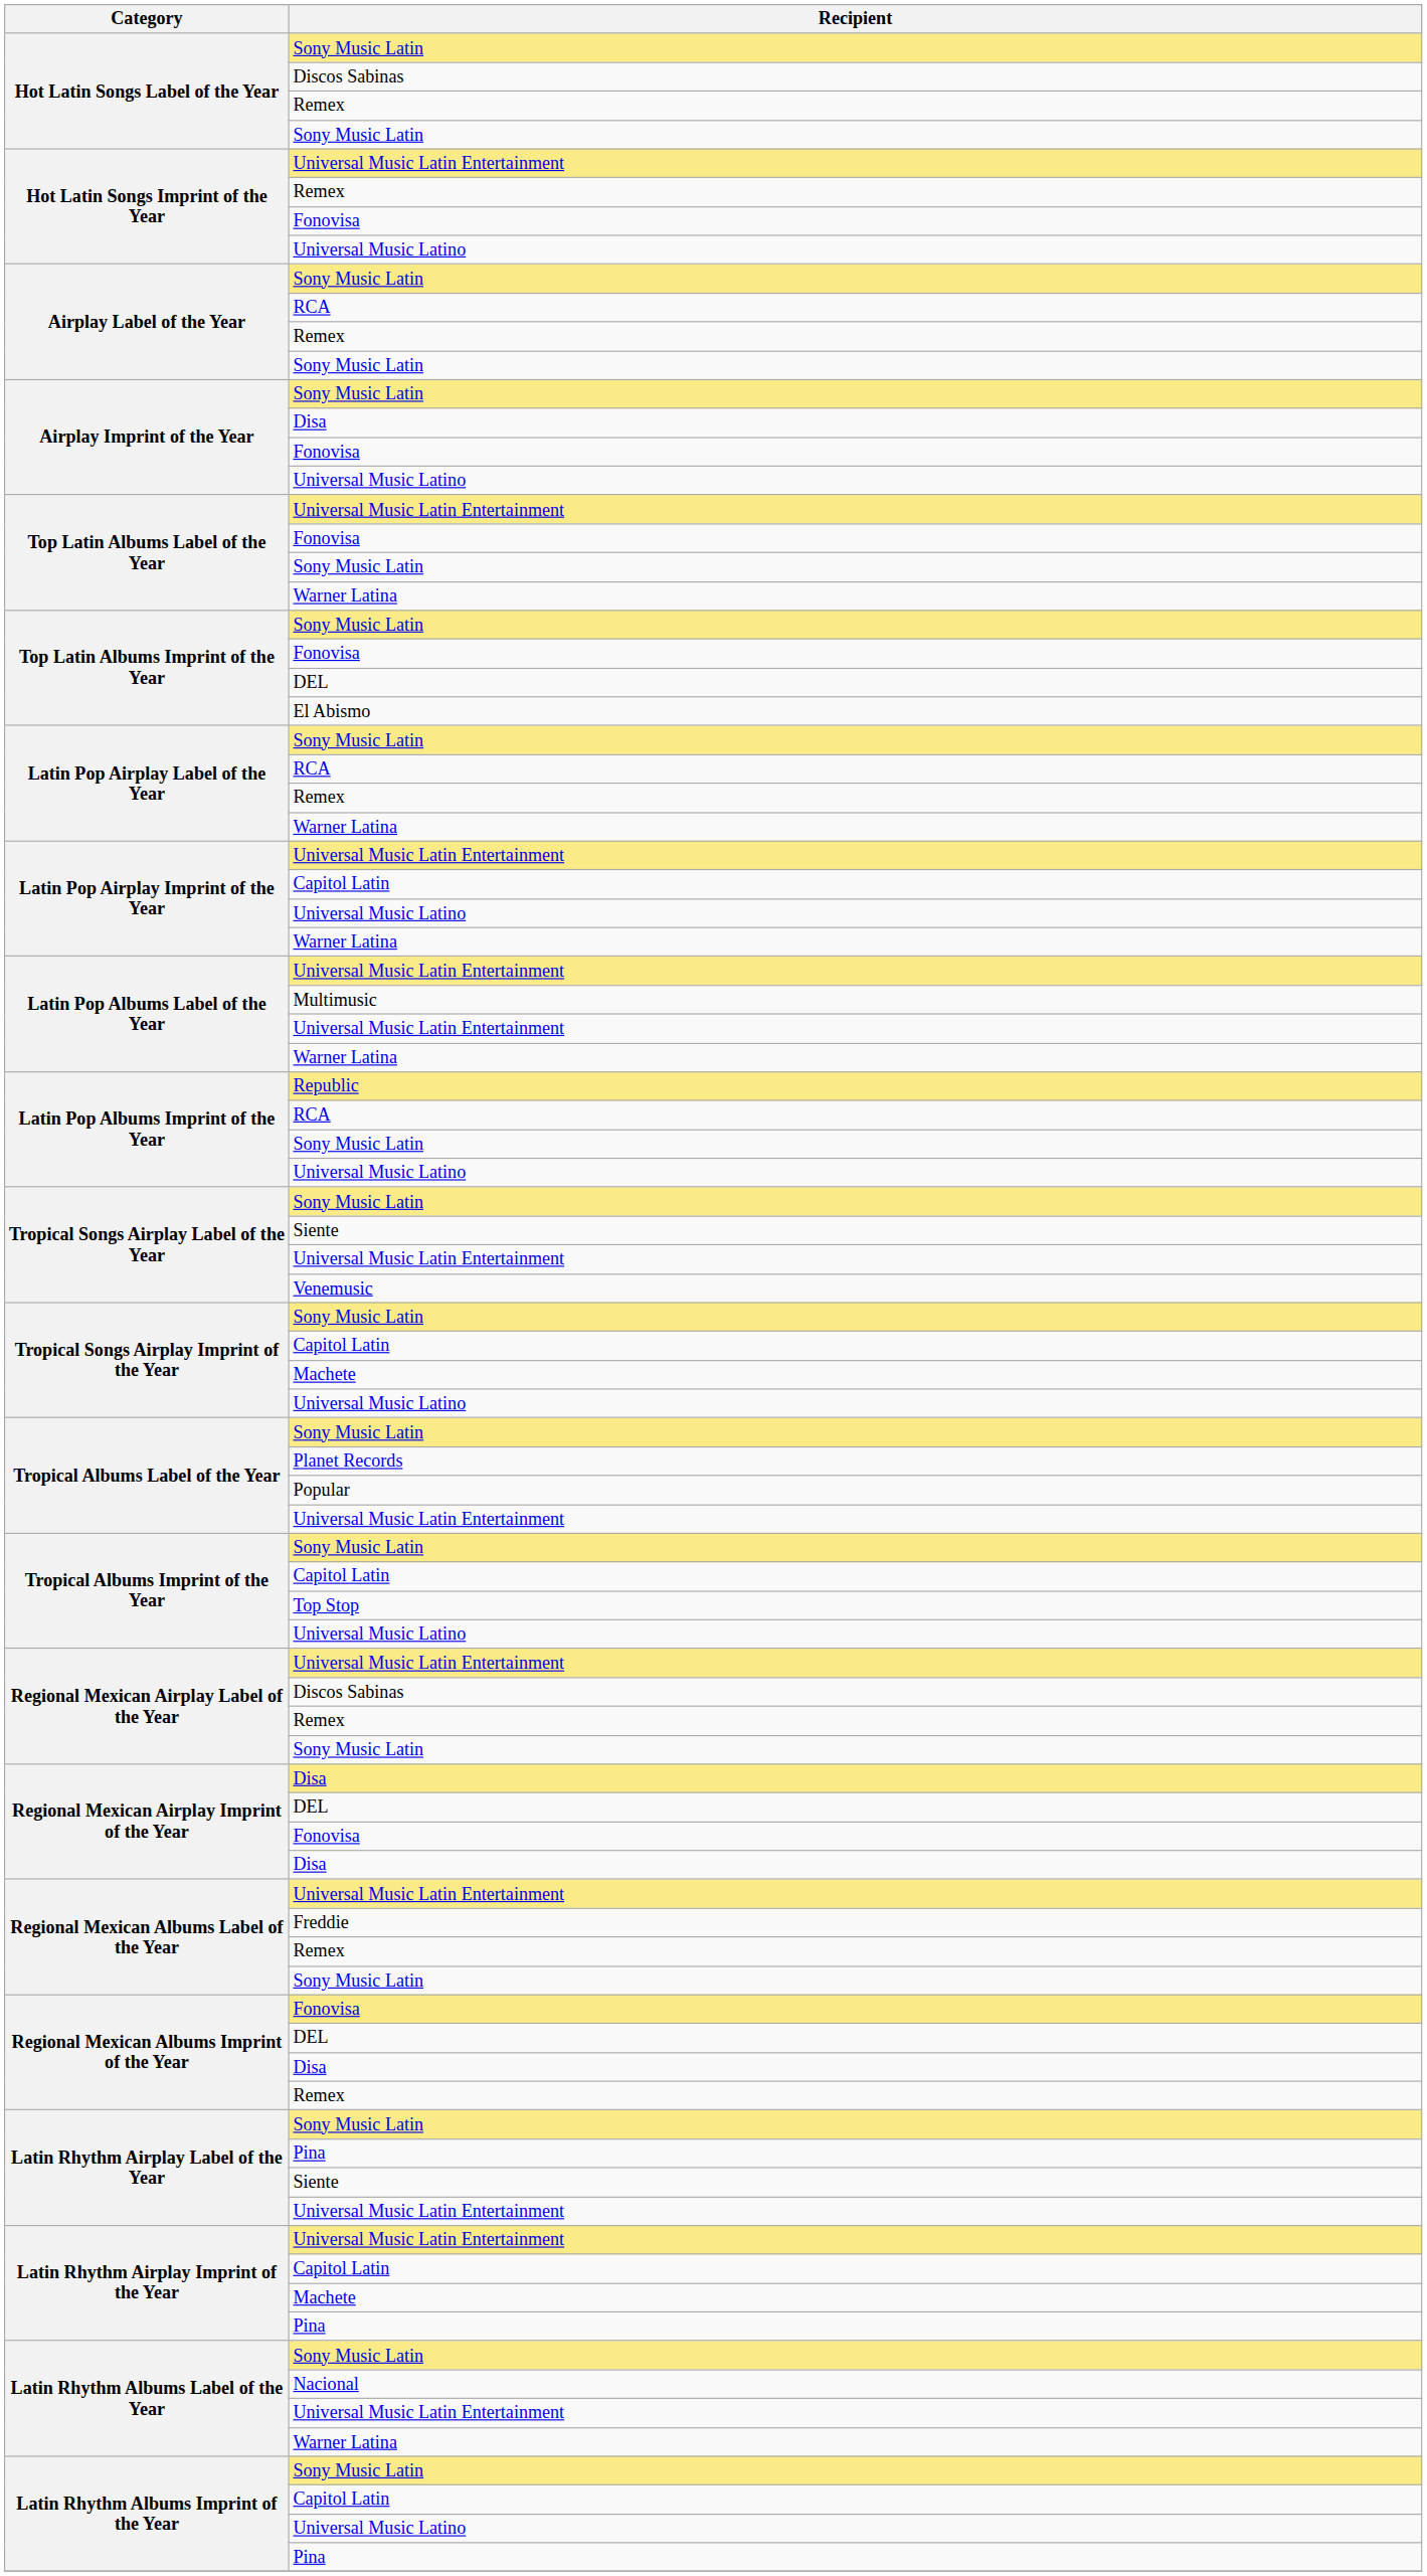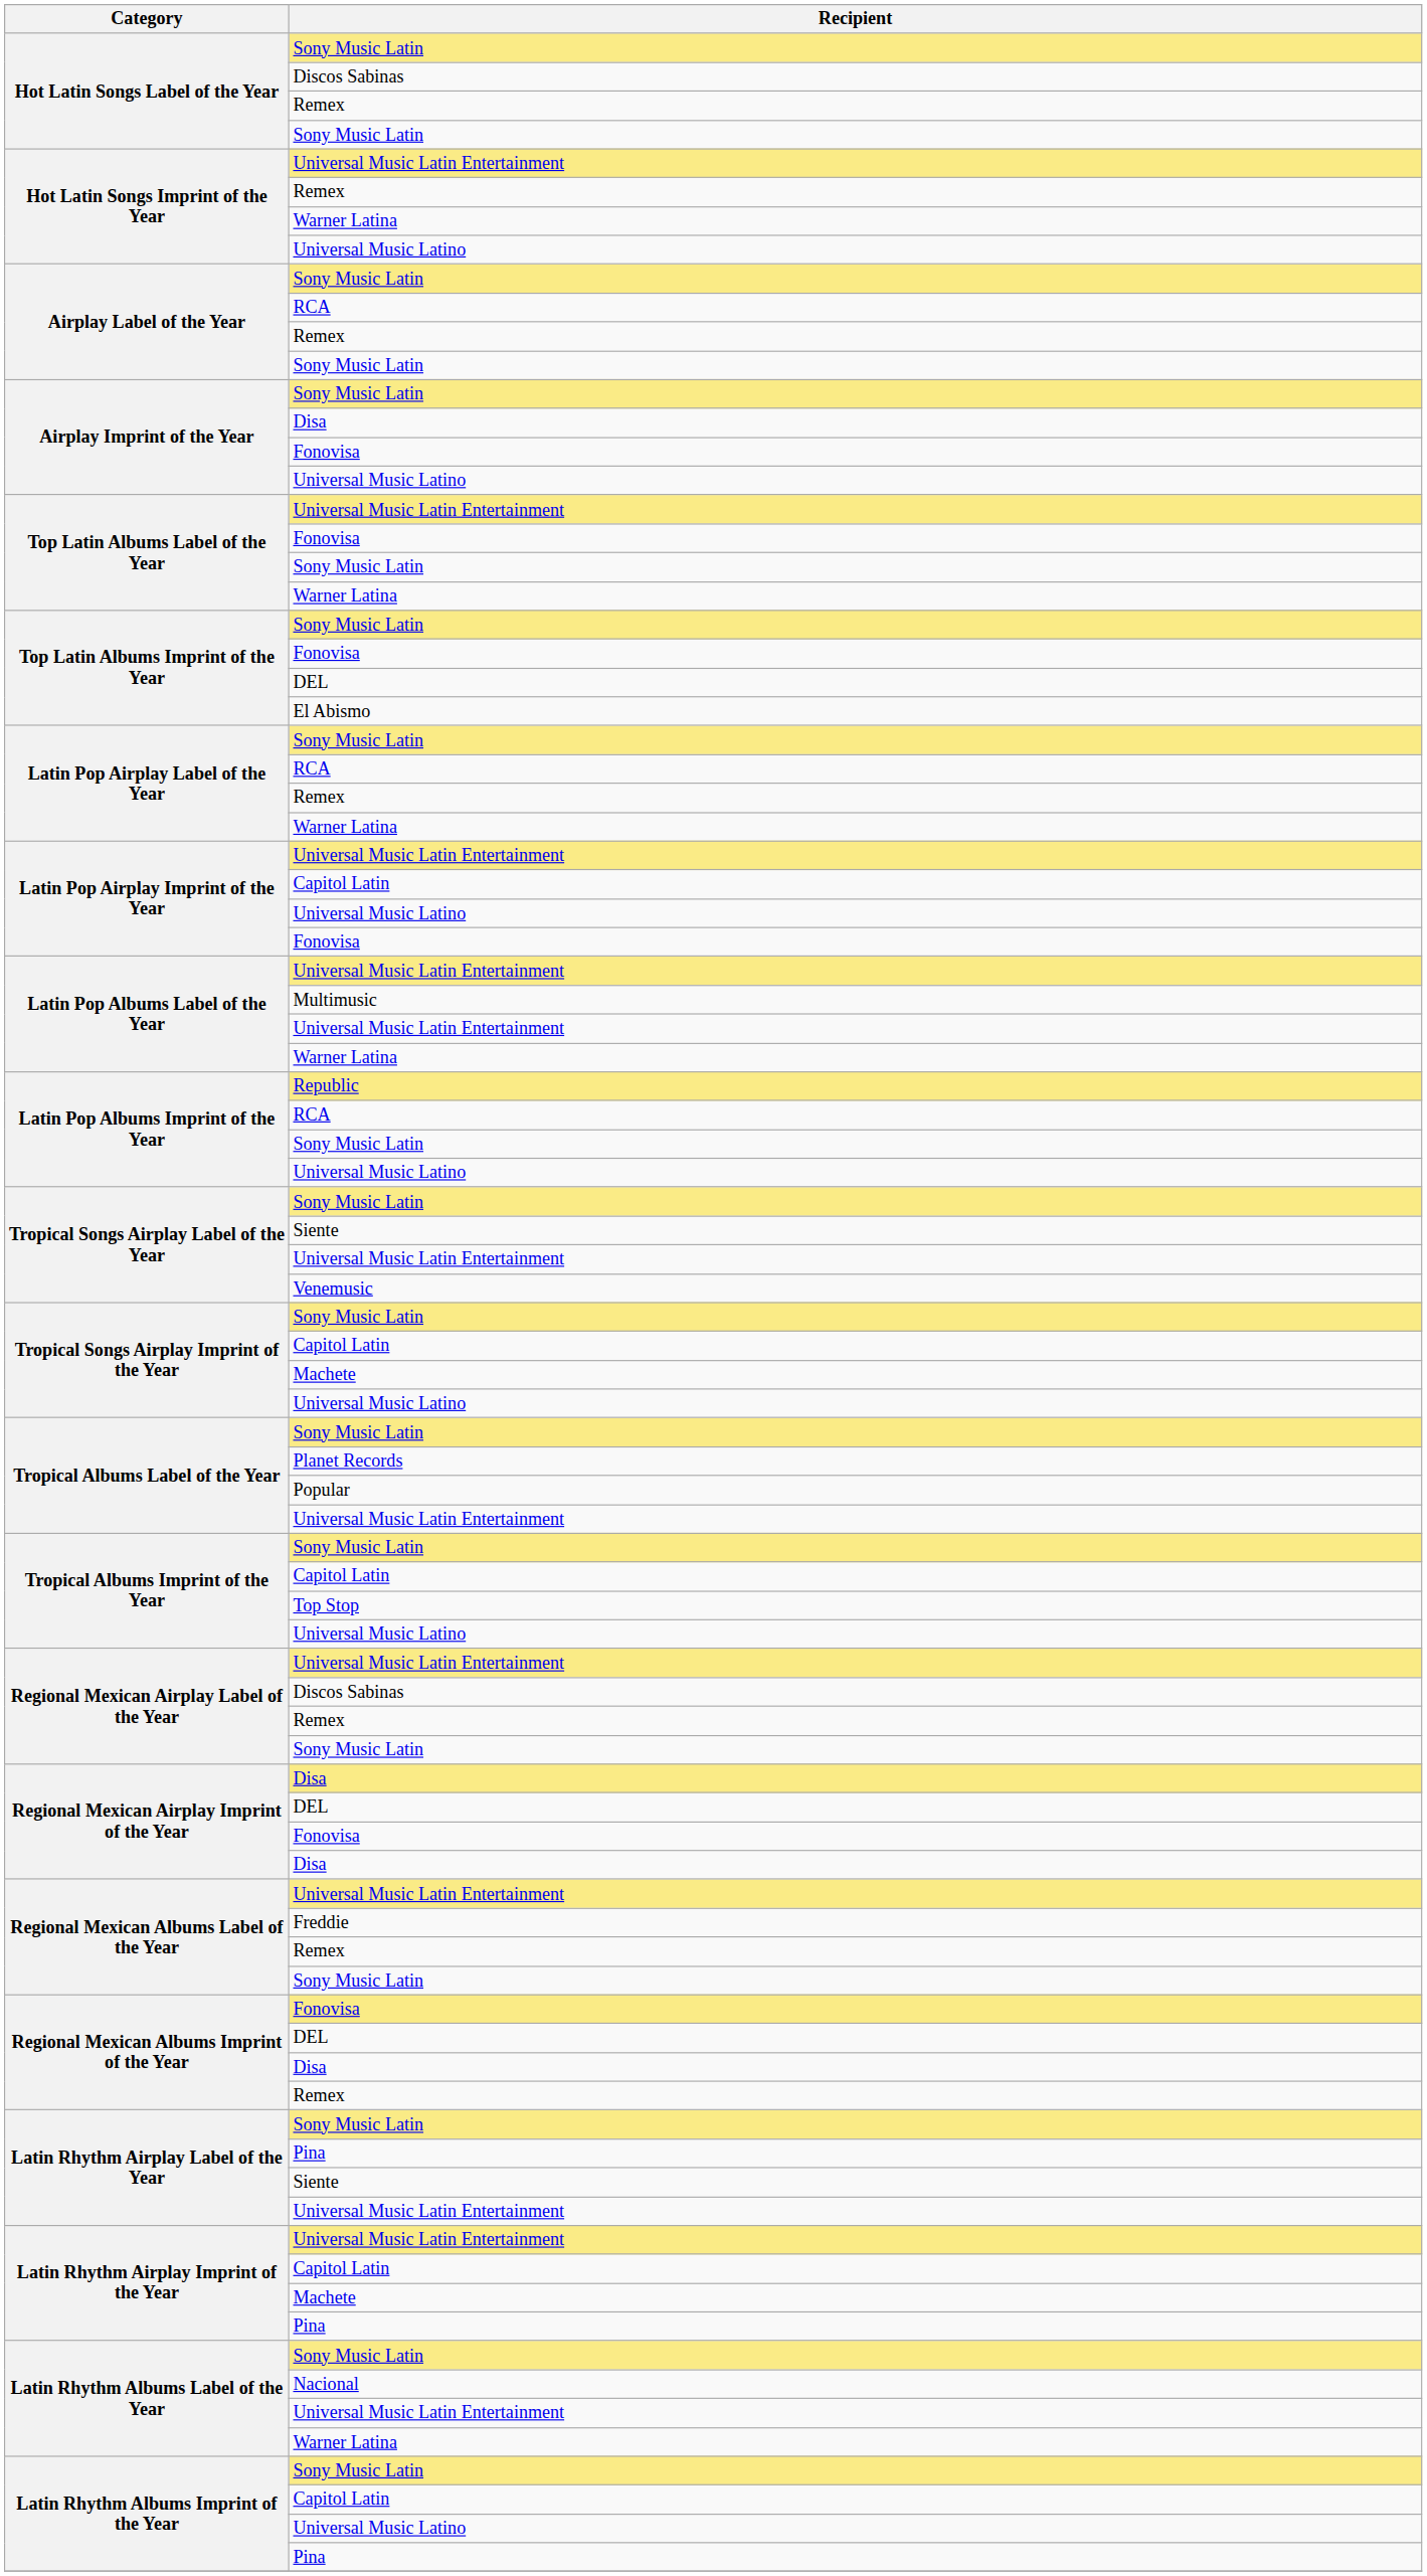row 8 | Recipient: Fonovisa -> Warner Latina
row 33 | Recipient: Warner Latina -> Fonovisa
